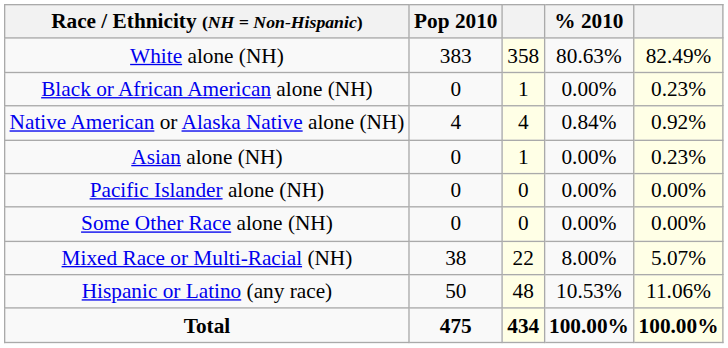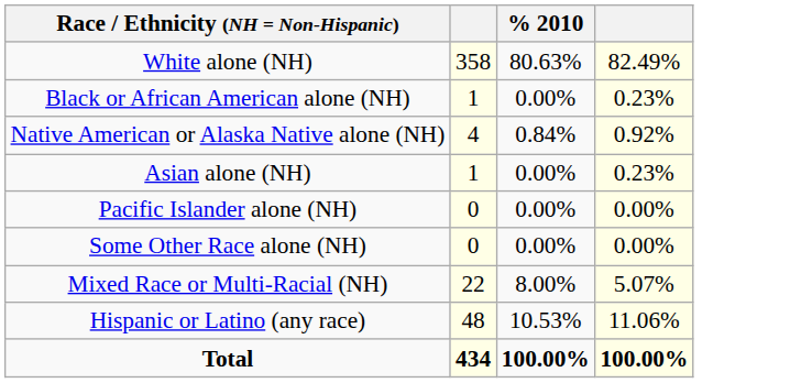- column: Pop 2010 | 383 | 0 | 4 | 0 | 0 | 0 | 38 | 50 | 475
